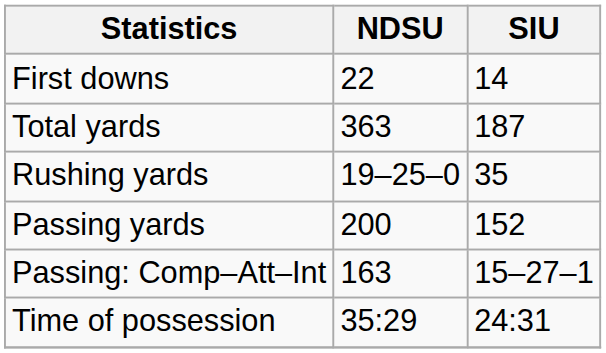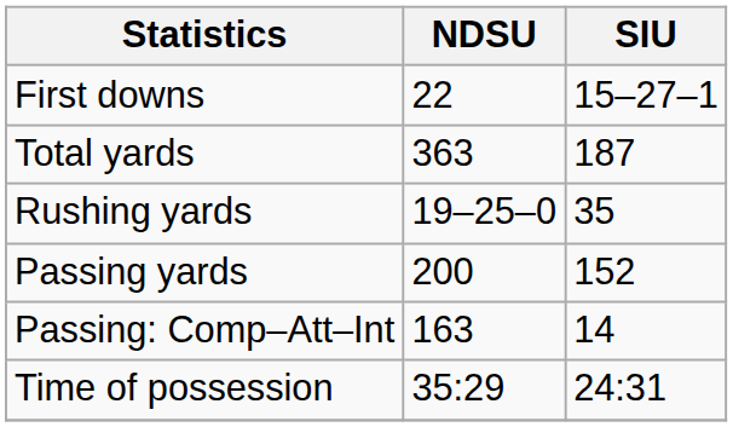First downs | SIU: 14 -> 15–27–1
Passing: Comp–Att–Int | SIU: 15–27–1 -> 14
